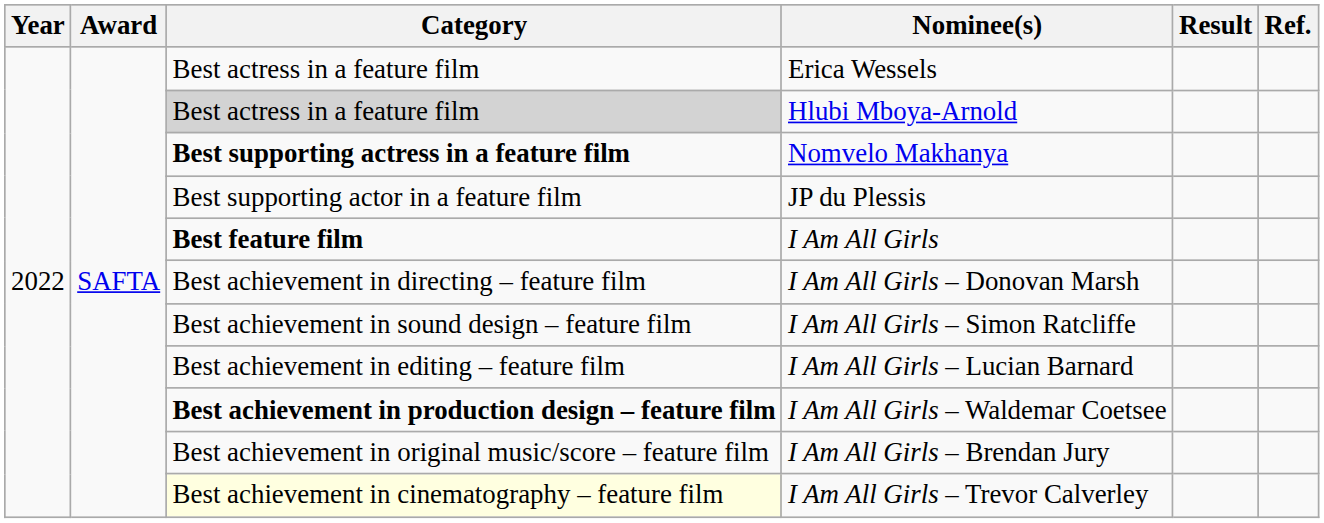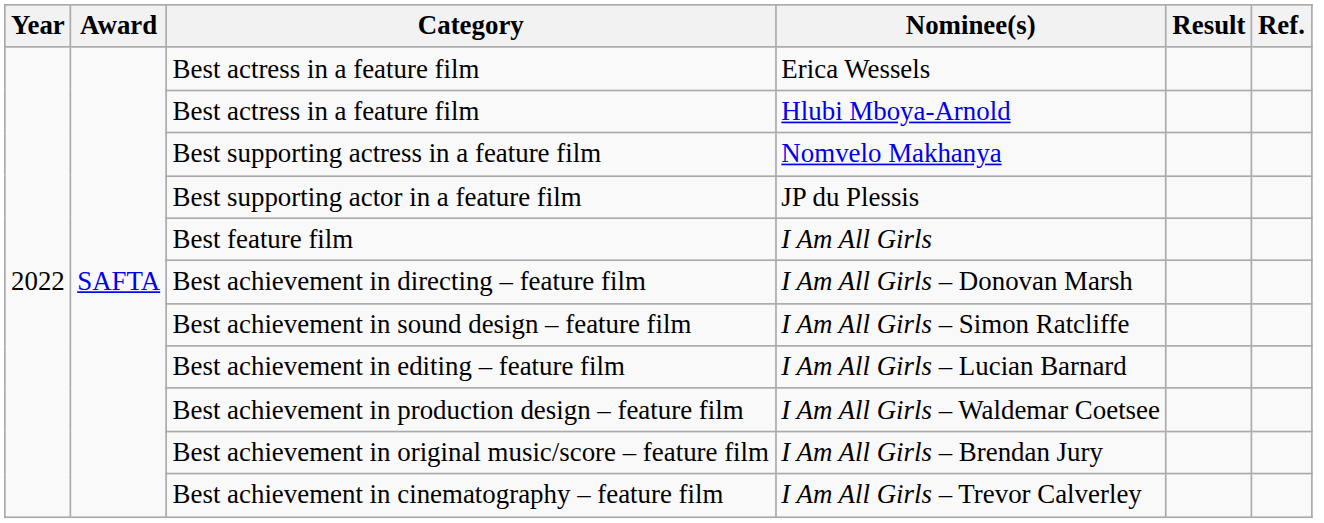Hlubi Mboya-Arnold | Category: lightgrey background -> no background
Nomvelo Makhanya | Category: bold -> normal
I Am All Girls | Category: bold -> normal
I Am All Girls – Waldemar Coetsee | Category: bold -> normal
I Am All Girls – Trevor Calverley | Category: lightyellow background -> no background
